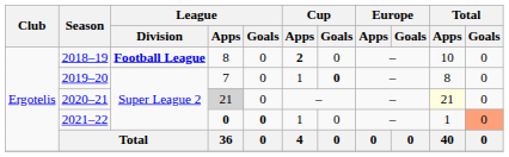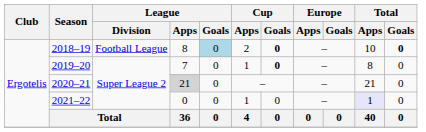2018–19 | League / Division: bold -> normal
2018–19 | League / Goals: no background -> lightblue background
2018–19 | Cup / Apps: bold -> normal
2018–19 | Cup / Goals: normal -> bold
2018–19 | Total / Goals: normal -> bold
2020–21 | Total / Apps: lightyellow background -> no background
2021–22 | League / Apps: bold -> normal
2021–22 | League / Goals: bold -> normal
2021–22 | Total / Apps: no background -> lavender background
2021–22 | Total / Goals: lightsalmon background -> no background
